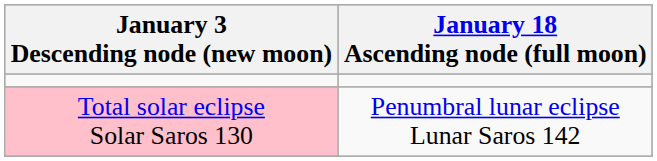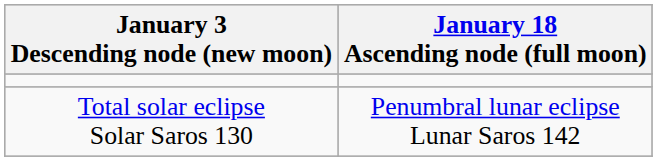row 3 | January 3 Descending node (new moon): pink background -> no background
